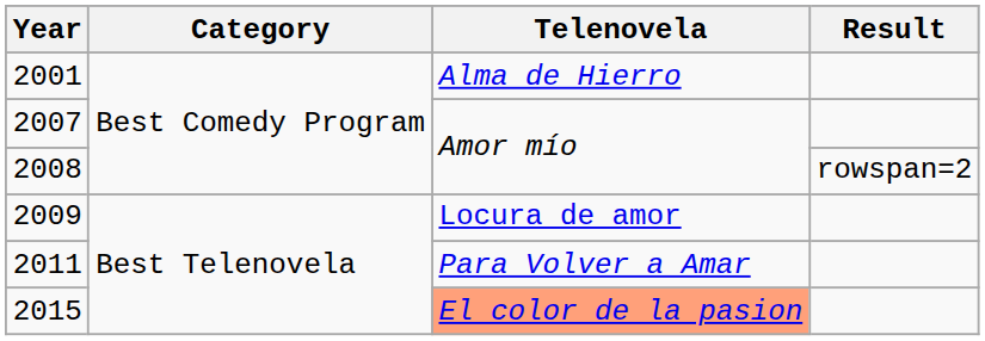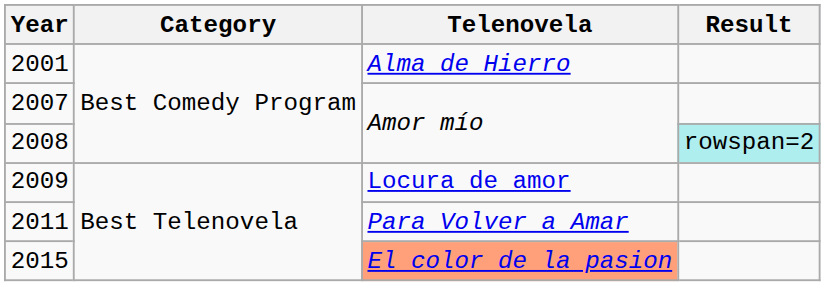2008 | Result: no background -> paleturquoise background
